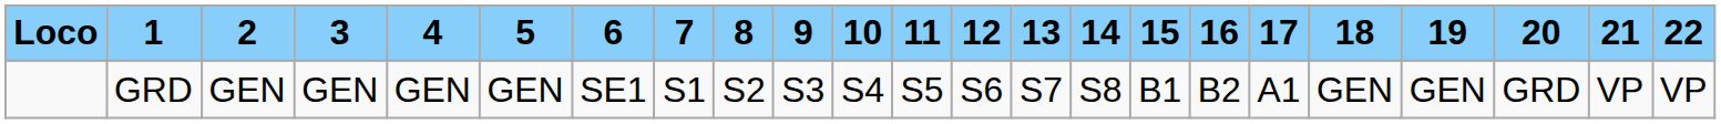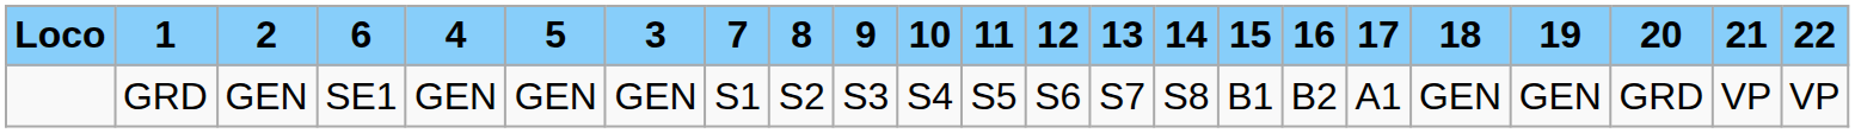columns swapped: 3 <-> 6
